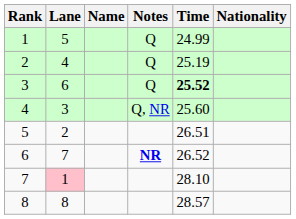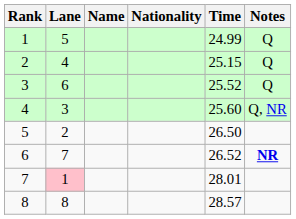columns swapped: Nationality <-> Notes
row 3 | Time: 25.19 -> 25.15
row 4 | Time: bold -> normal
row 6 | Time: 26.51 -> 26.50
row 8 | Time: 28.10 -> 28.01
